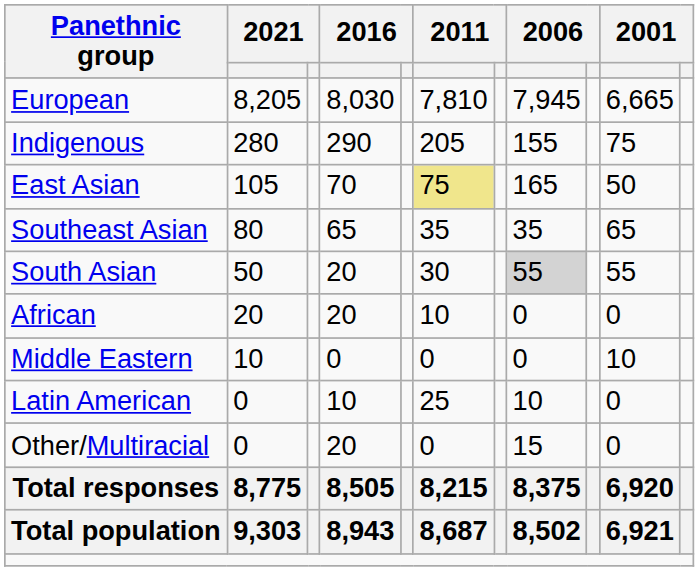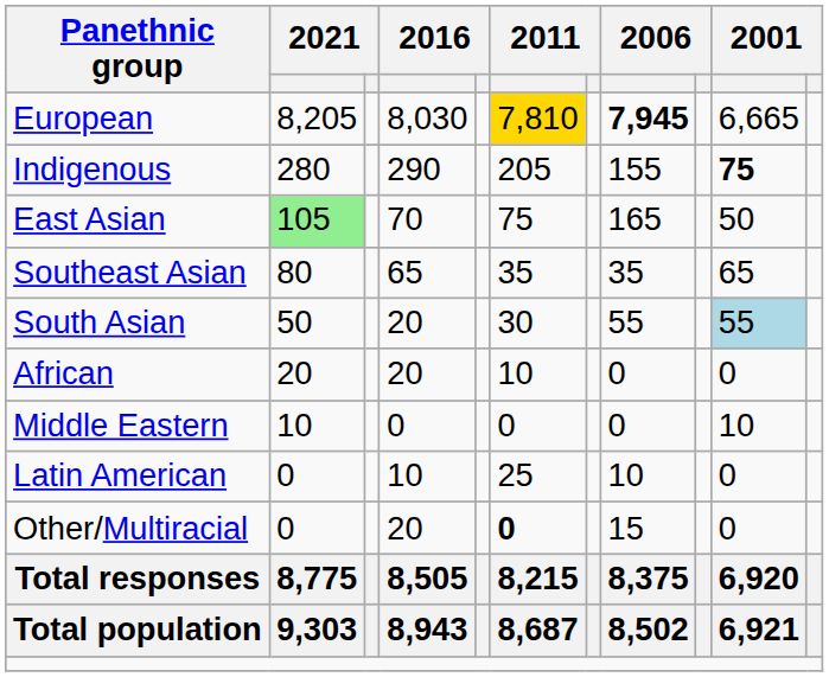European | column 6: no background -> gold background
European | column 8: normal -> bold
Indigenous | column 10: normal -> bold
East Asian | column 2: no background -> lightgreen background
East Asian | column 6: khaki background -> no background
South Asian | column 8: lightgrey background -> no background
South Asian | column 10: no background -> lightblue background
Other/Multiracial | column 6: normal -> bold
